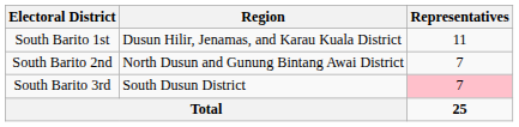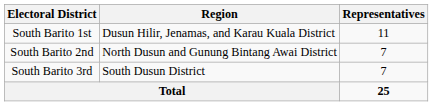South Barito 3rd | Representatives: pink background -> no background
